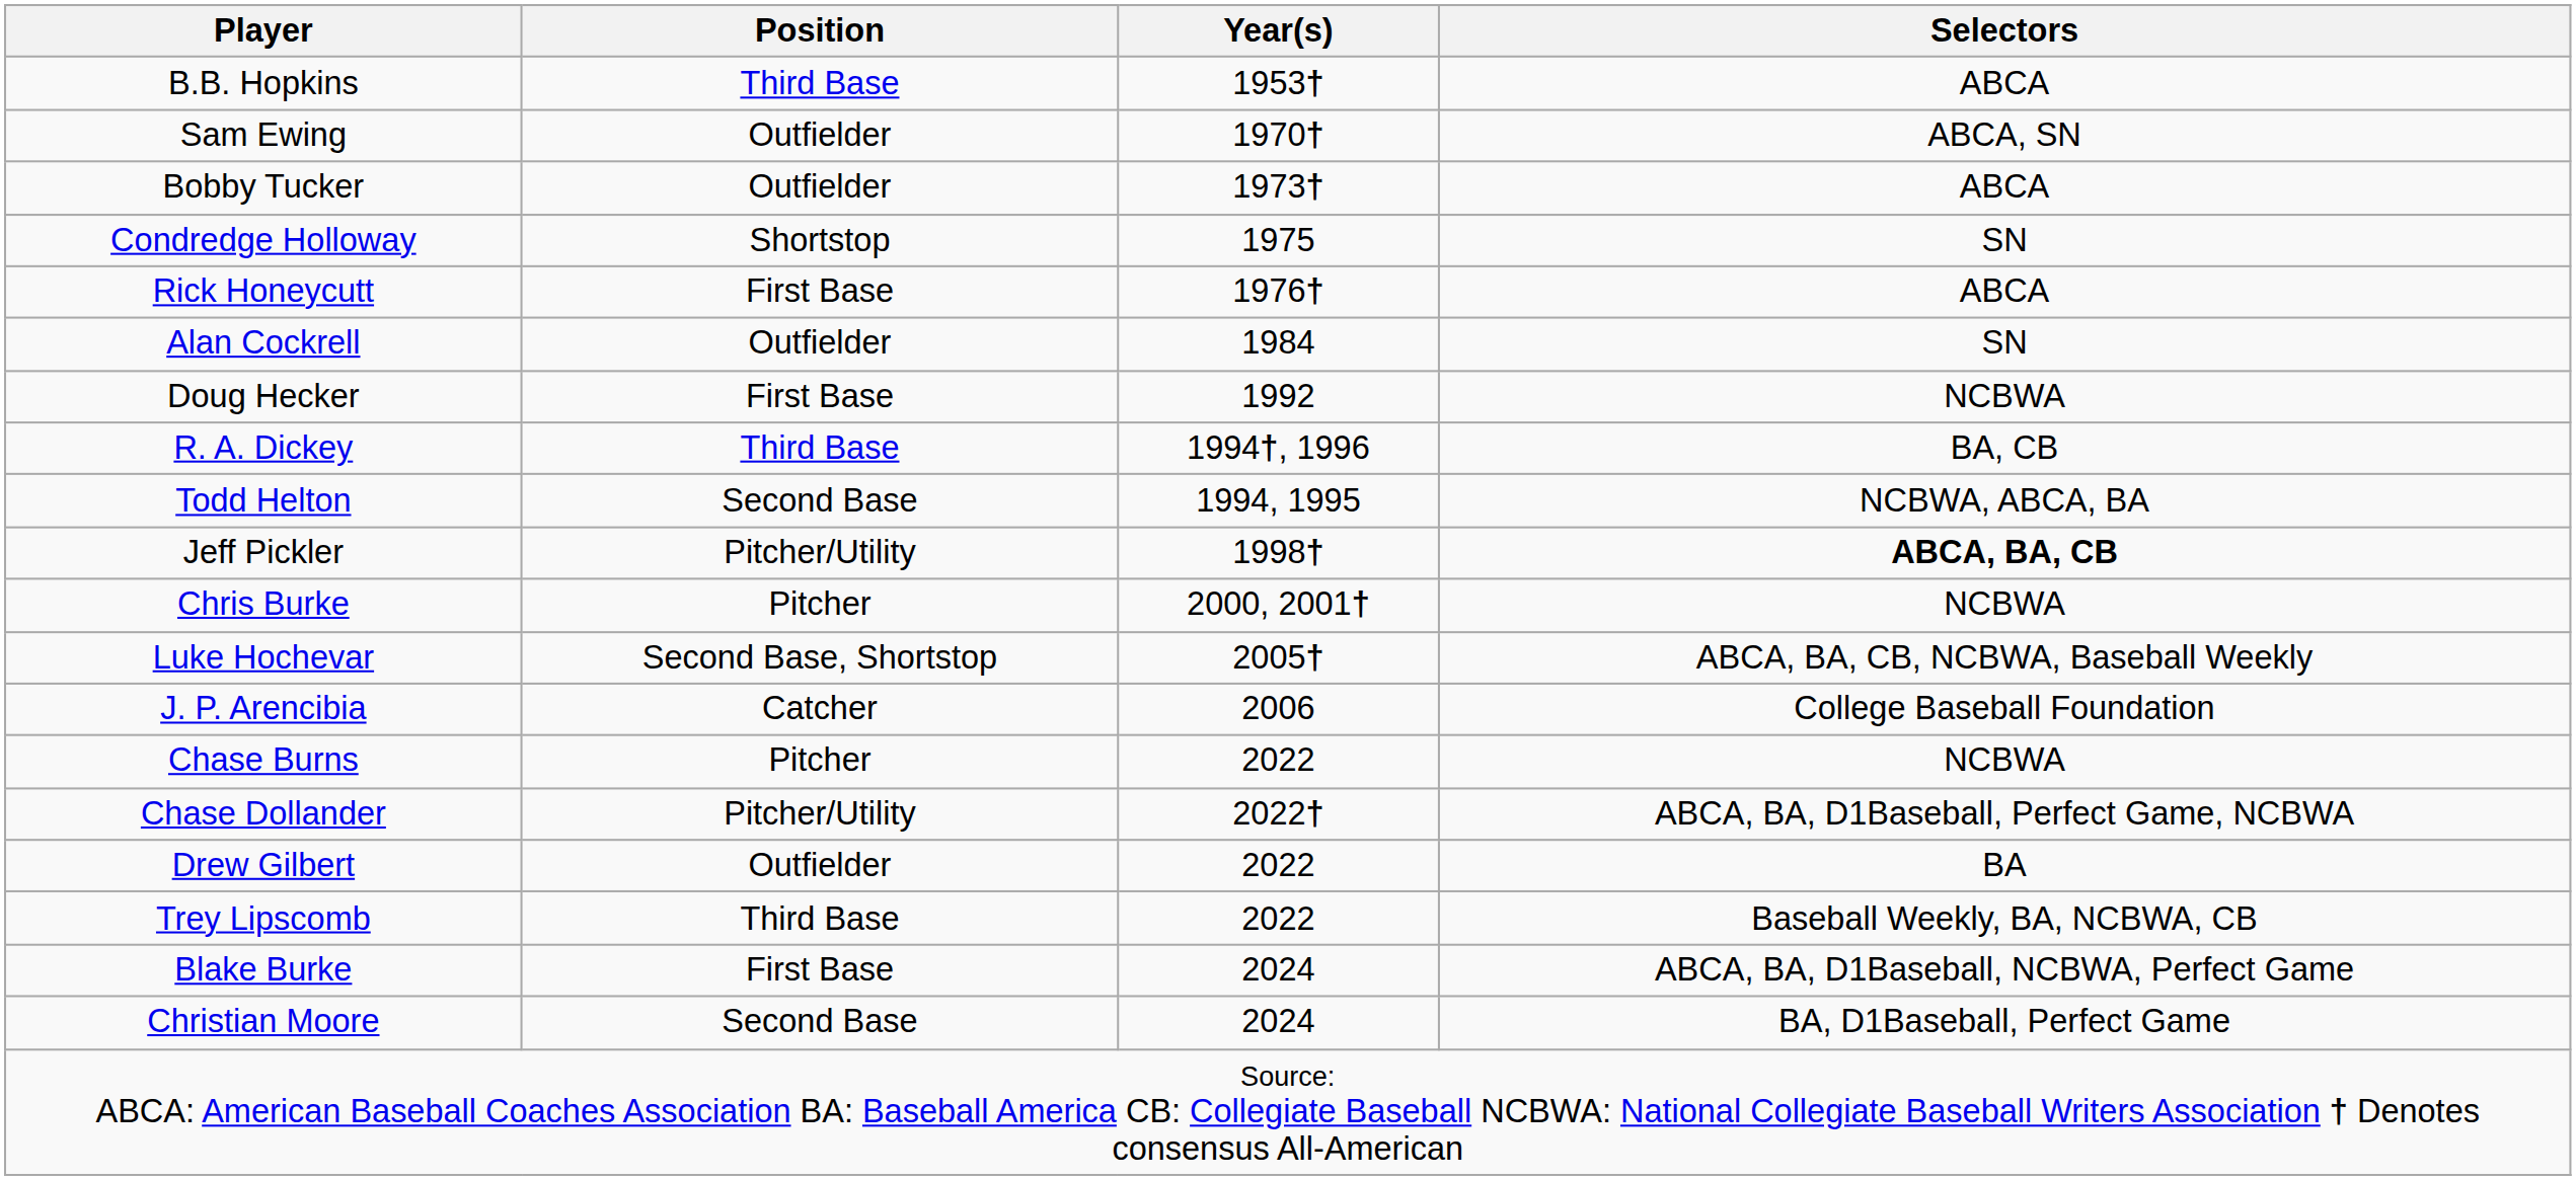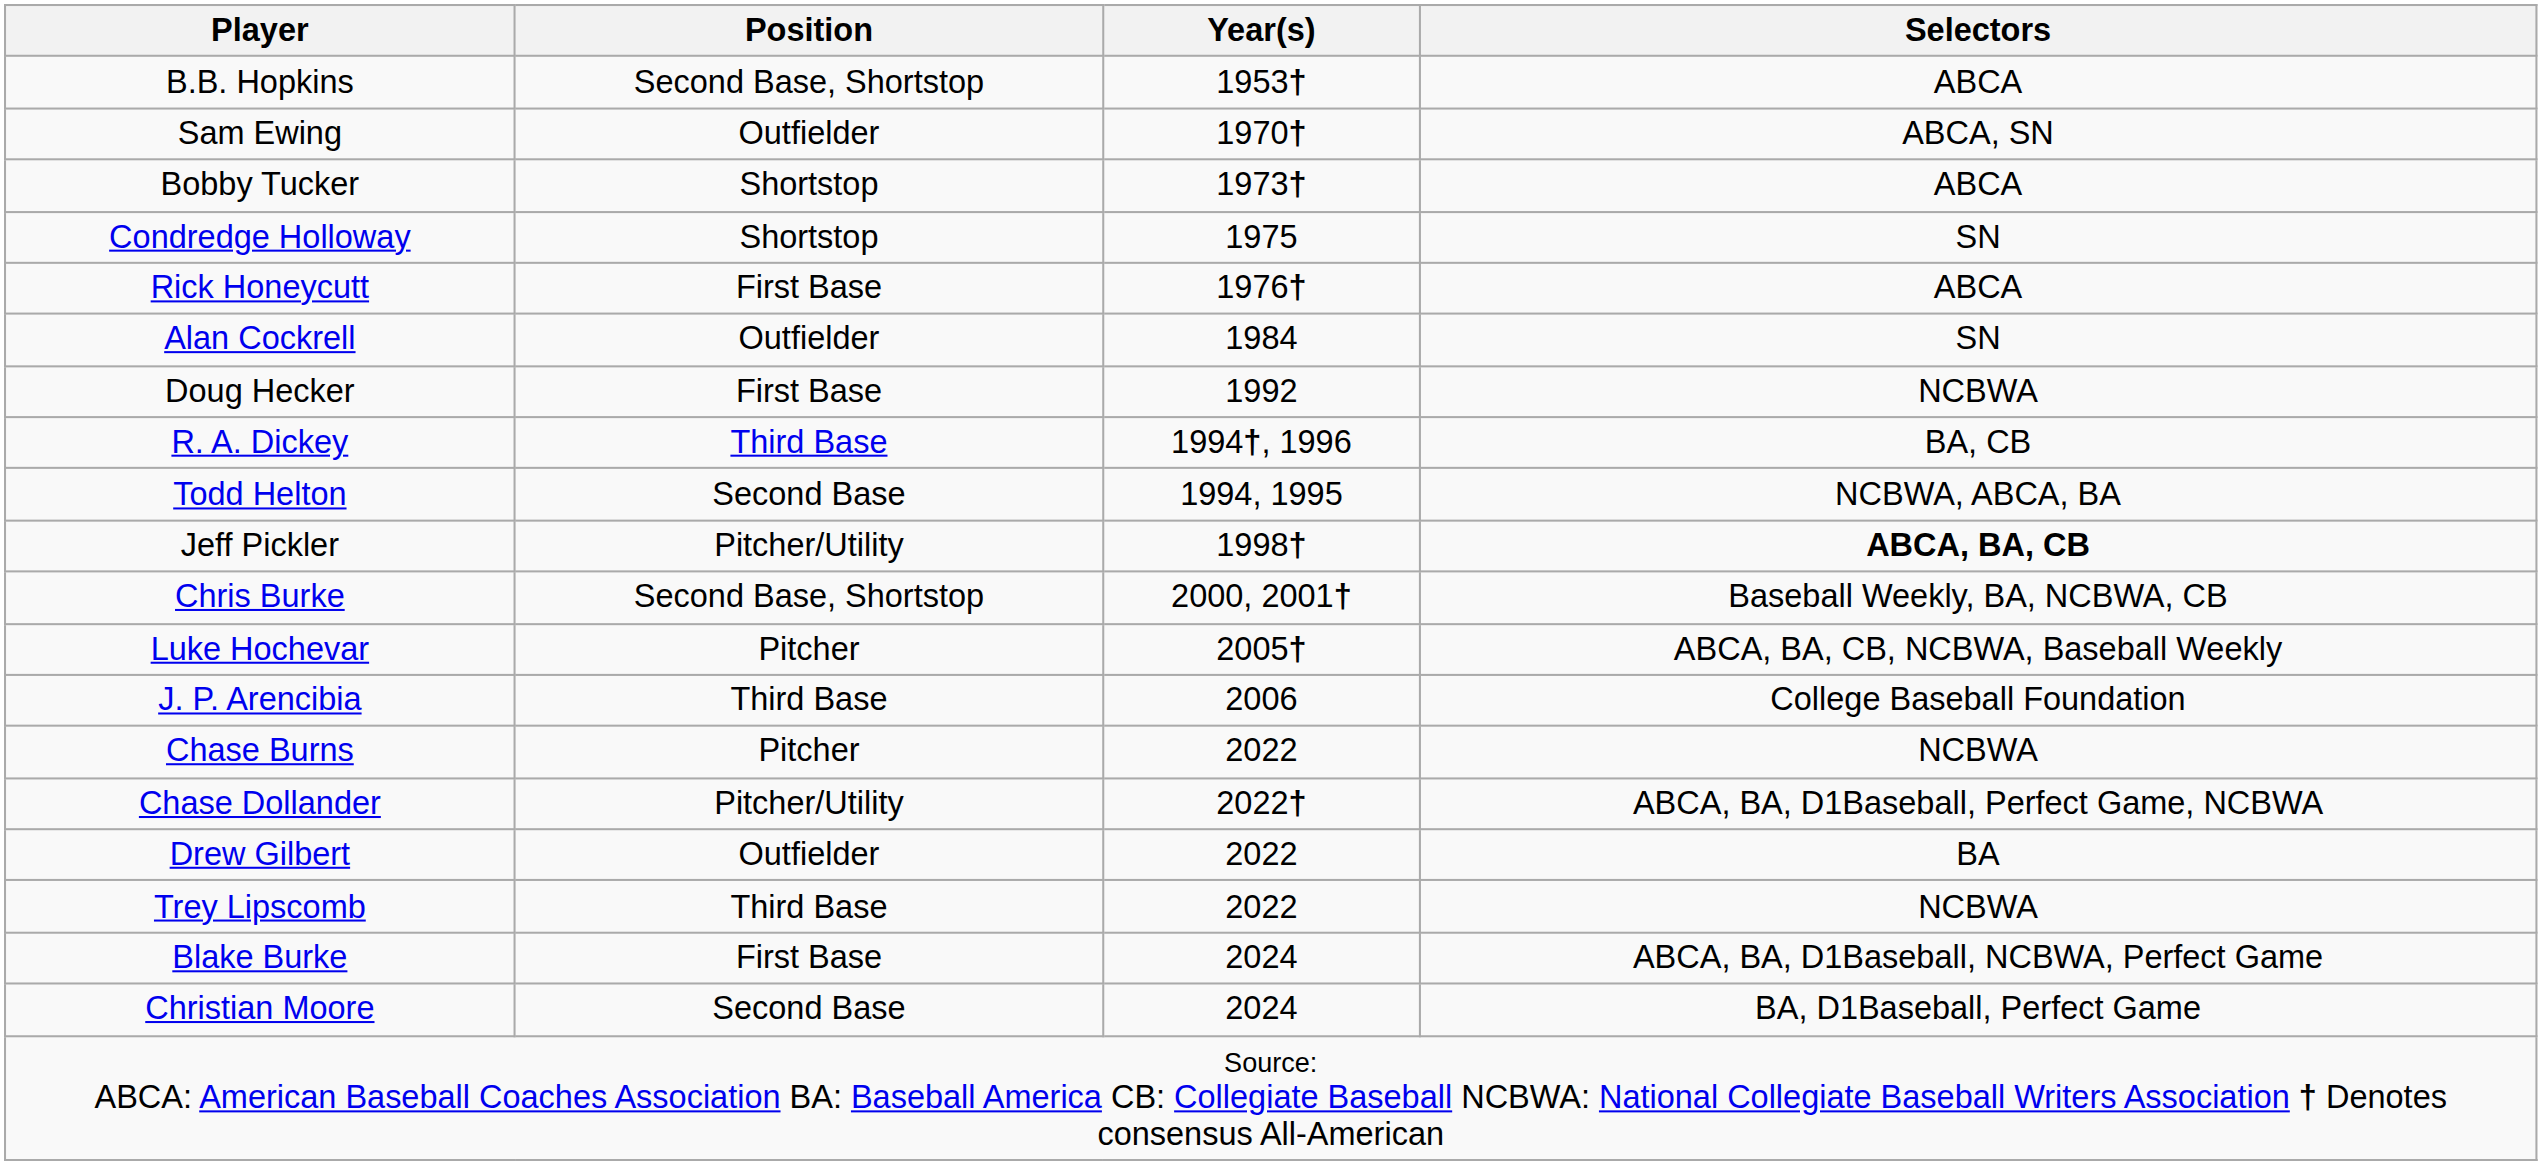B.B. Hopkins | Position: Third Base -> Second Base, Shortstop
Bobby Tucker | Position: Outfielder -> Shortstop
Chris Burke | Position: Pitcher -> Second Base, Shortstop
Chris Burke | Selectors: NCBWA -> Baseball Weekly, BA, NCBWA, CB
Luke Hochevar | Position: Second Base, Shortstop -> Pitcher
J. P. Arencibia | Position: Catcher -> Third Base
Trey Lipscomb | Selectors: Baseball Weekly, BA, NCBWA, CB -> NCBWA
